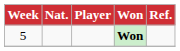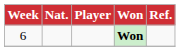row 2 | Week: 5 -> 6
